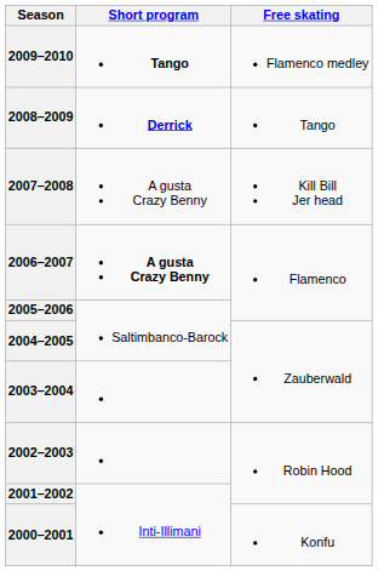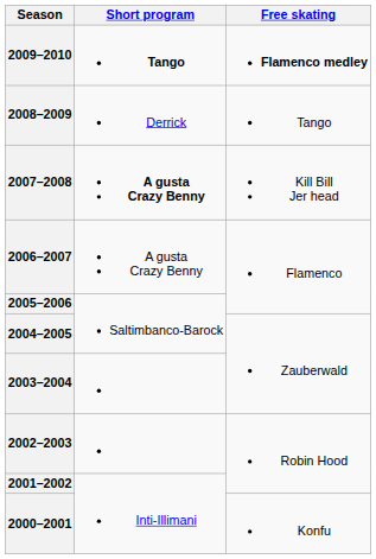2009–2010 | Free skating: normal -> bold
2008–2009 | Short program: bold -> normal
2007–2008 | Short program: normal -> bold
2006–2007 | Short program: bold -> normal
